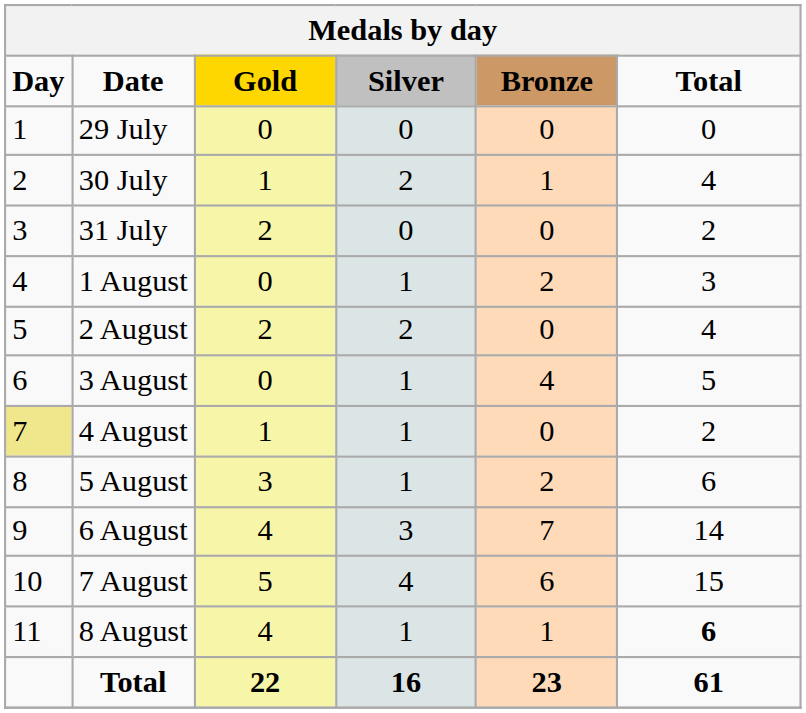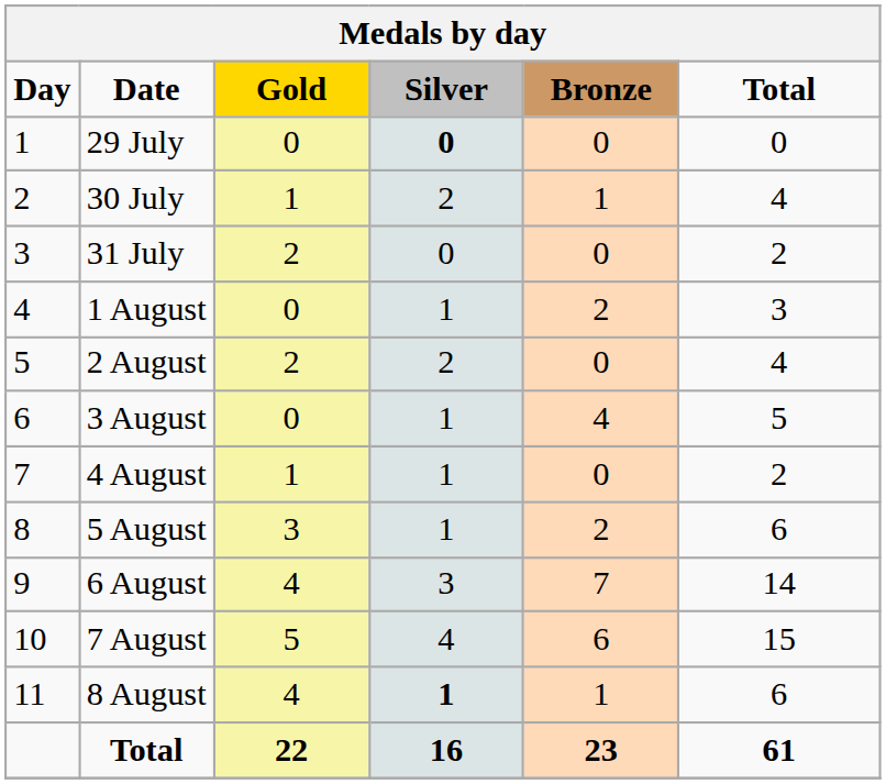29 July | Silver: normal -> bold
4 August | Day: khaki background -> no background
8 August | Silver: normal -> bold
8 August | Total: bold -> normal
